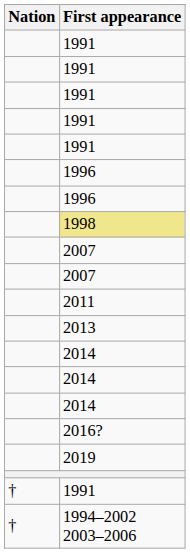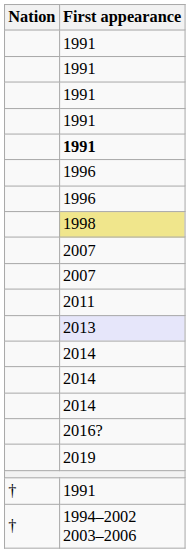row 6 | First appearance: normal -> bold
row 13 | First appearance: no background -> lavender background
